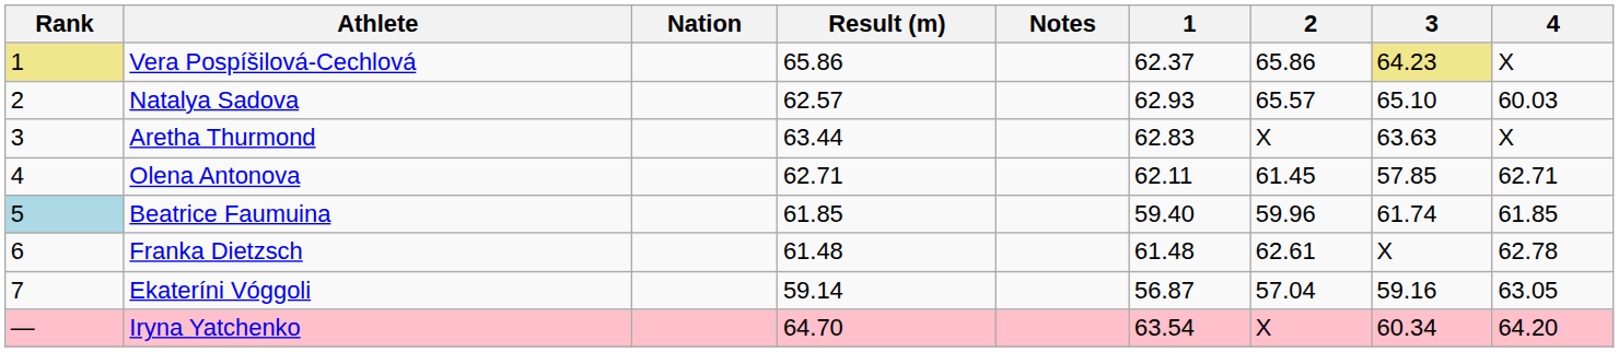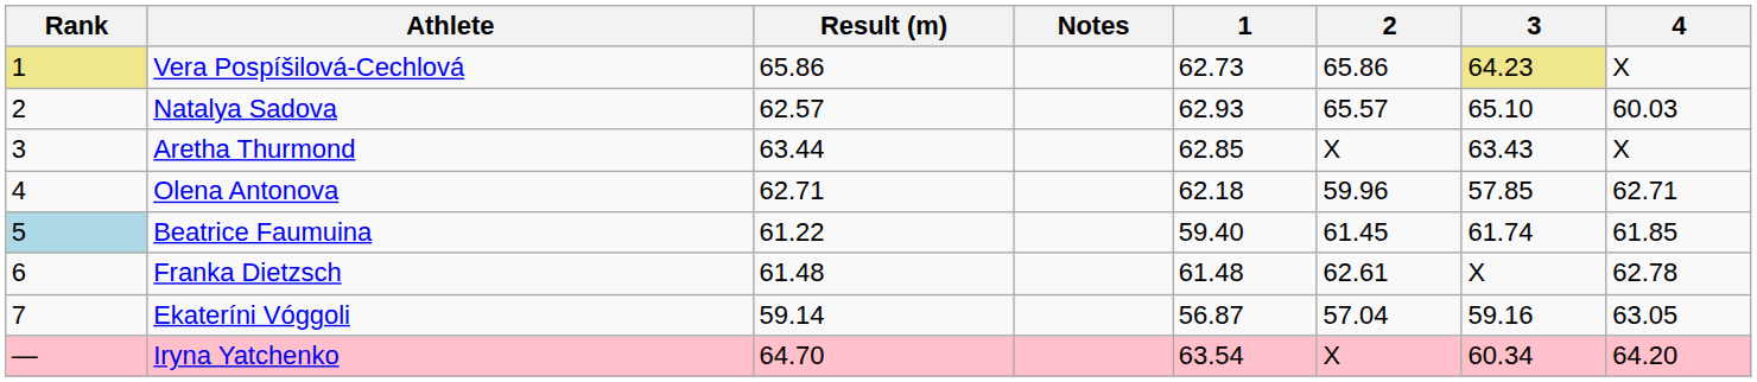- column: Nation
Vera Pospíšilová-Cechlová | 1: 62.37 -> 62.73
Aretha Thurmond | 1: 62.83 -> 62.85
Aretha Thurmond | 3: 63.63 -> 63.43
Olena Antonova | 1: 62.11 -> 62.18
Olena Antonova | 2: 61.45 -> 59.96
Beatrice Faumuina | Result (m): 61.85 -> 61.22
Beatrice Faumuina | 2: 59.96 -> 61.45
